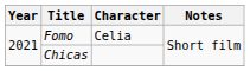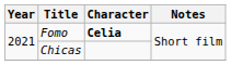Fomo | Character: normal -> bold
